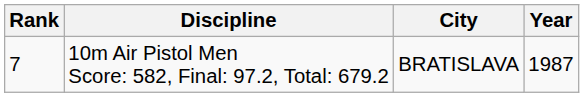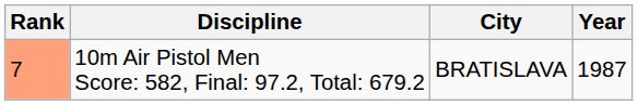row 2 | Rank: no background -> lightsalmon background
